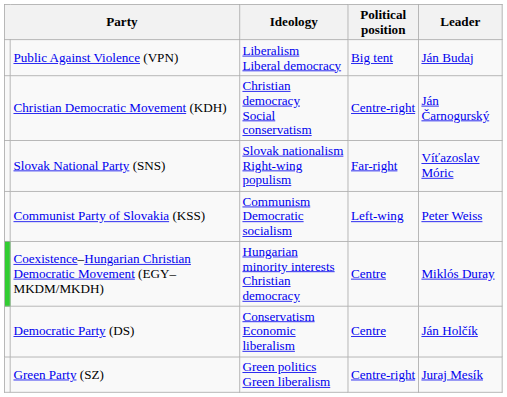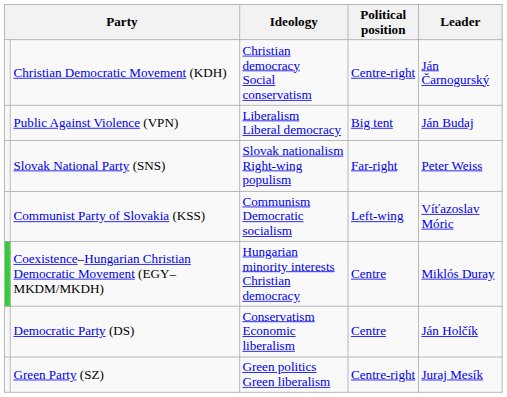rows swapped: Public Against Violence (VPN) <-> Christian Democratic Movement (KDH)
Slovak National Party (SNS) | Leader: Víťazoslav Móric -> Peter Weiss
Communist Party of Slovakia (KSS) | Leader: Peter Weiss -> Víťazoslav Móric
